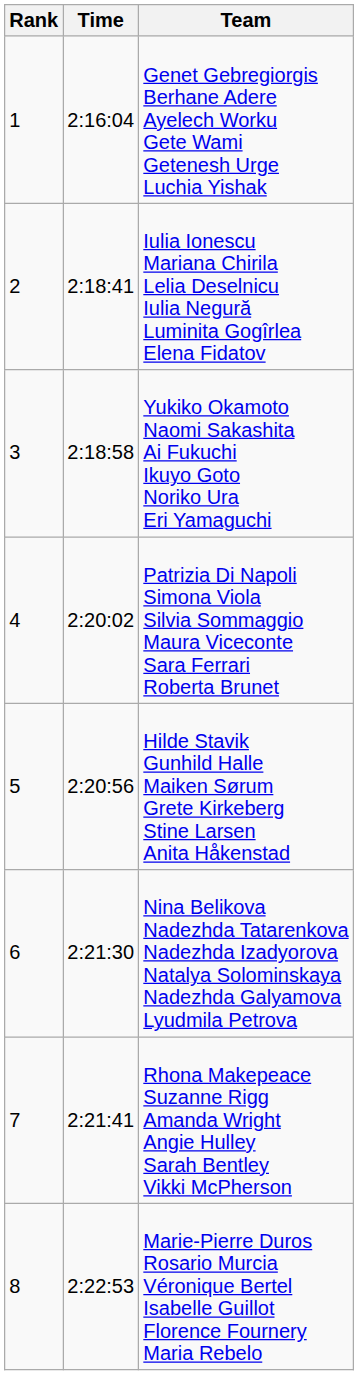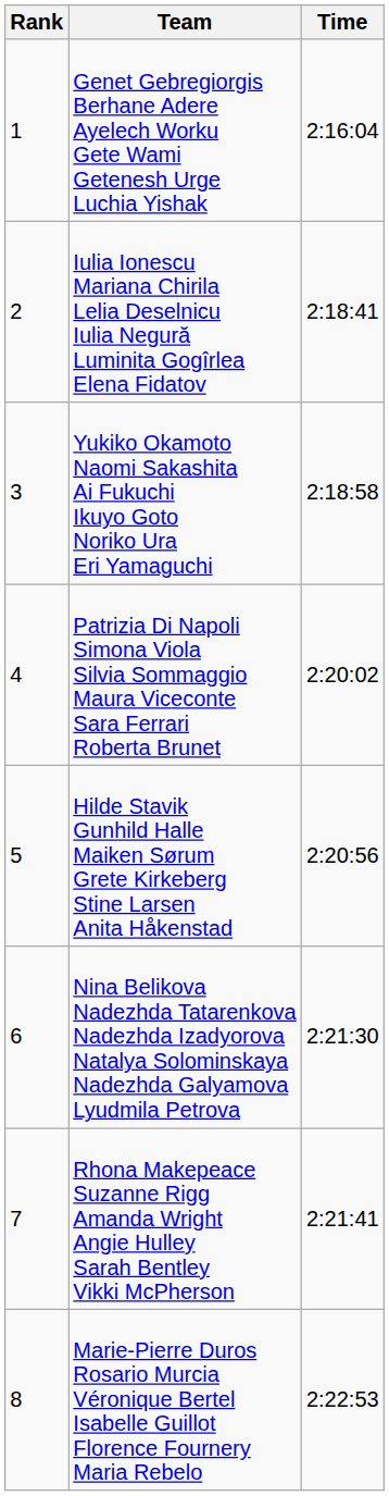columns swapped: Team <-> Time
